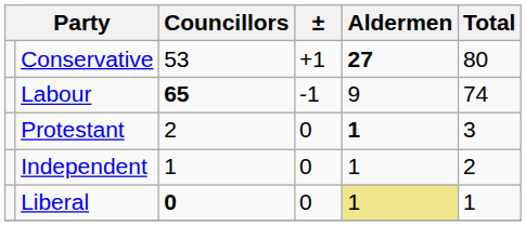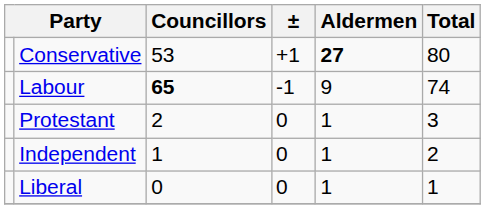Protestant | Aldermen: bold -> normal
Liberal | Councillors: bold -> normal
Liberal | Aldermen: khaki background -> no background
